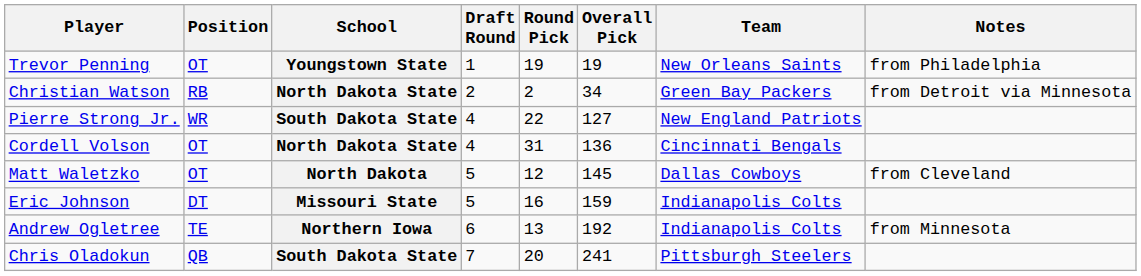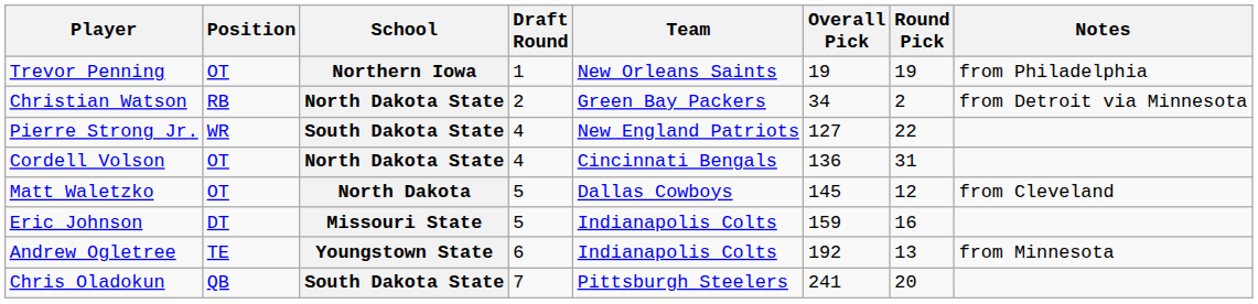columns swapped: Round Pick <-> Team
Trevor Penning | School: Youngstown State -> Northern Iowa
Andrew Ogletree | School: Northern Iowa -> Youngstown State
